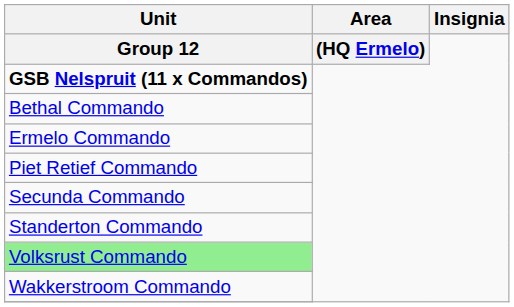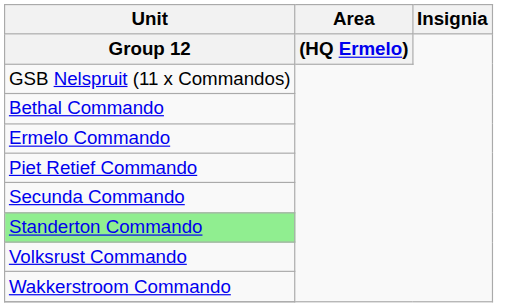GSB Nelspruit (11 x Commandos) | Unit / Group 12: bold -> normal
Standerton Commando | Unit / Group 12: no background -> lightgreen background
Volksrust Commando | Unit / Group 12: lightgreen background -> no background
